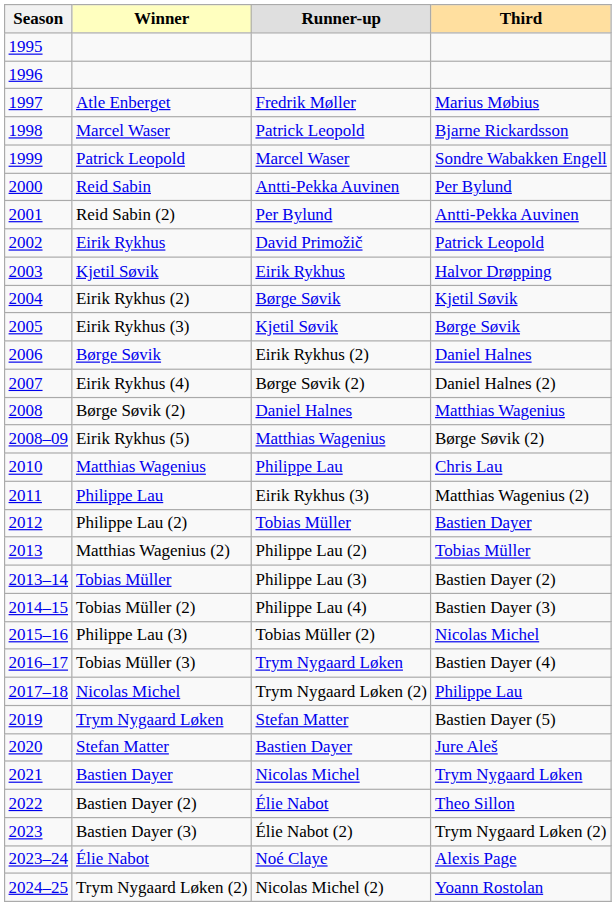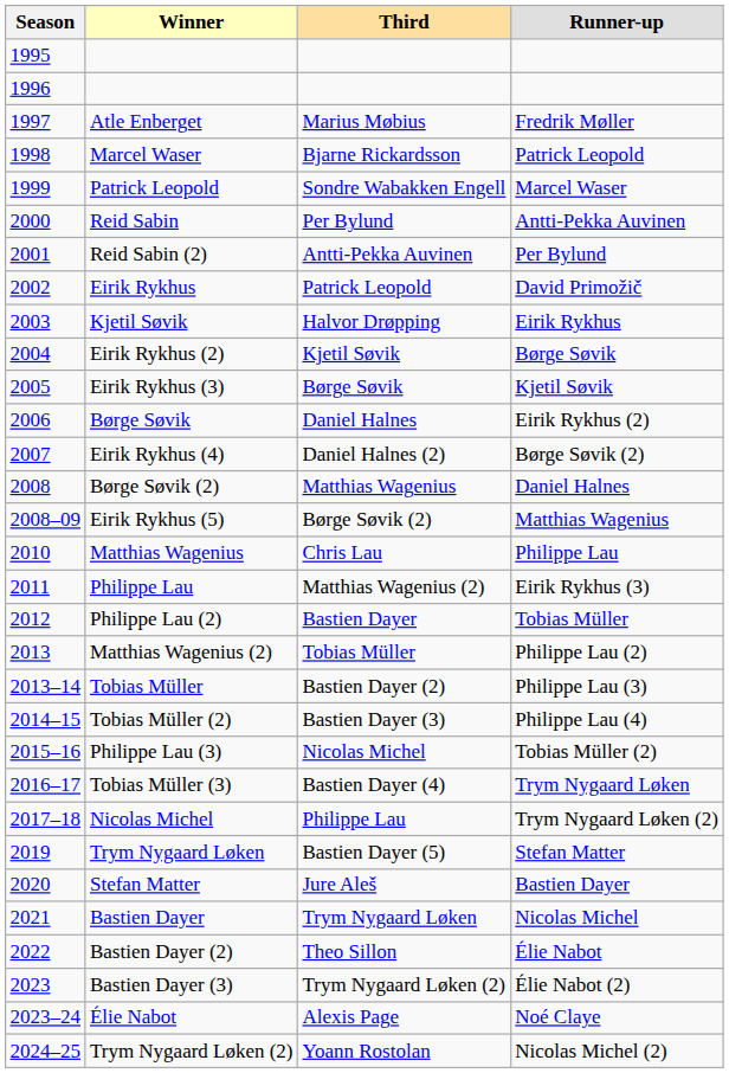columns swapped: Runner-up <-> Third
